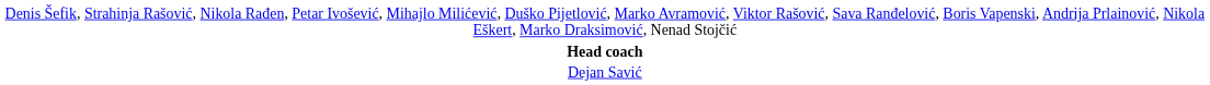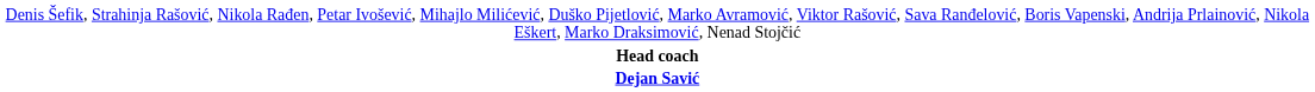row 3 | column 1: normal -> bold
